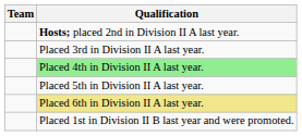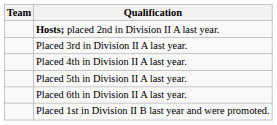Placed 4th in Division II A last year. | Qualification: lightgreen background -> no background
Placed 6th in Division II A last year. | Qualification: khaki background -> no background
